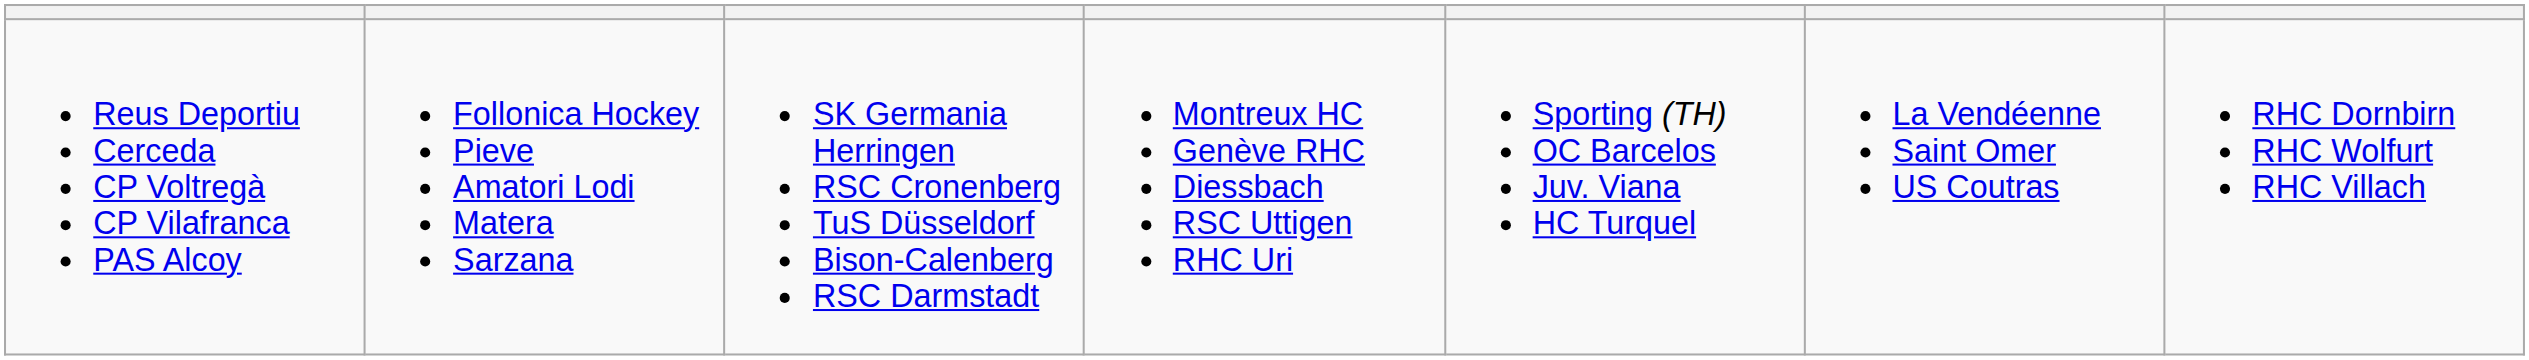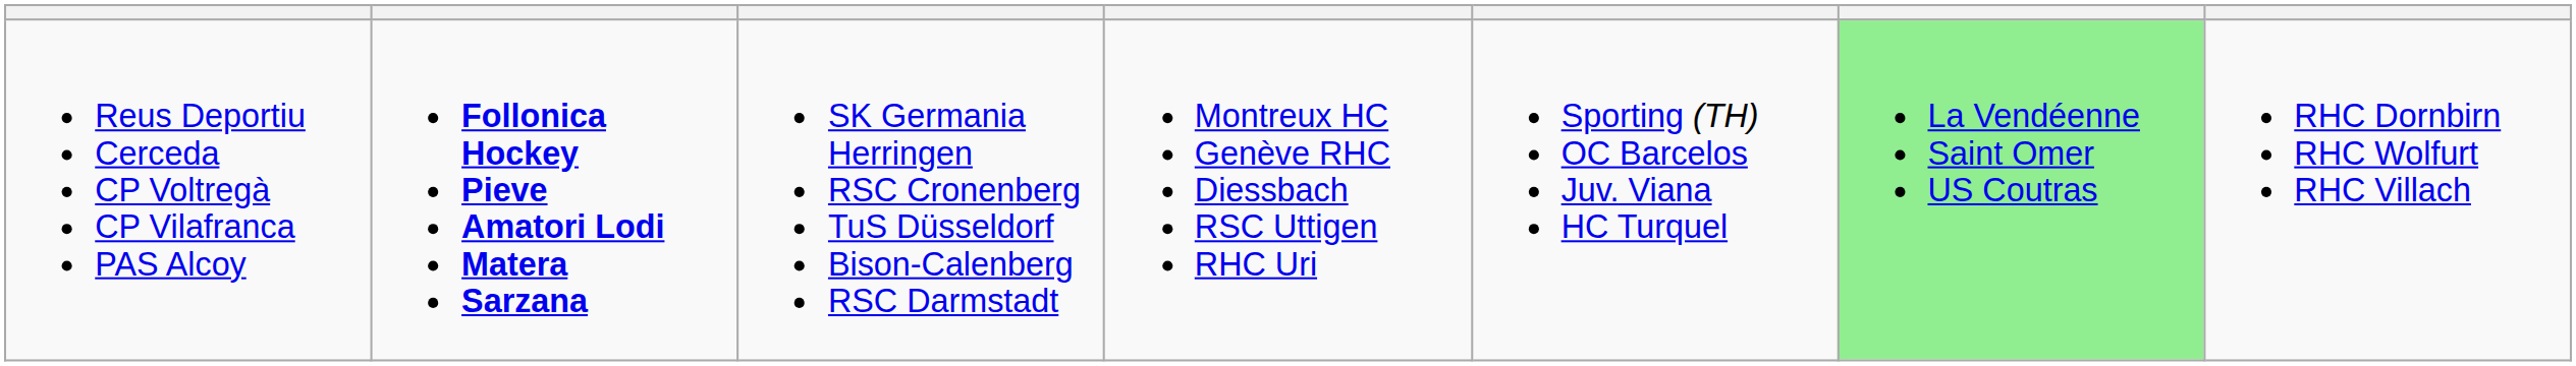Reus Deportiu Cerceda CP Voltregà CP Vilafranca PAS Alcoy | column 2: normal -> bold
Reus Deportiu Cerceda CP Voltregà CP Vilafranca PAS Alcoy | column 6: no background -> lightgreen background
